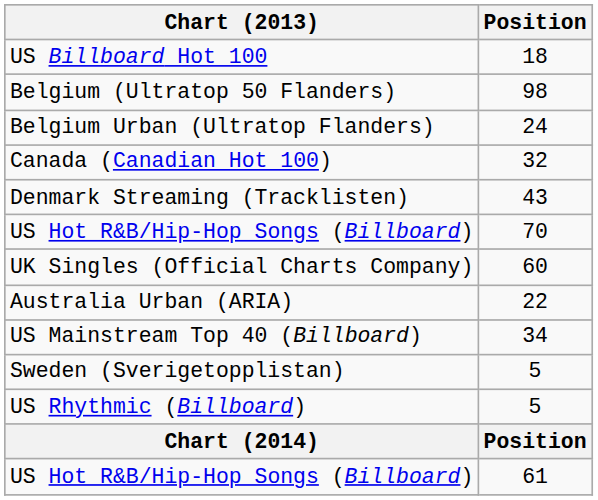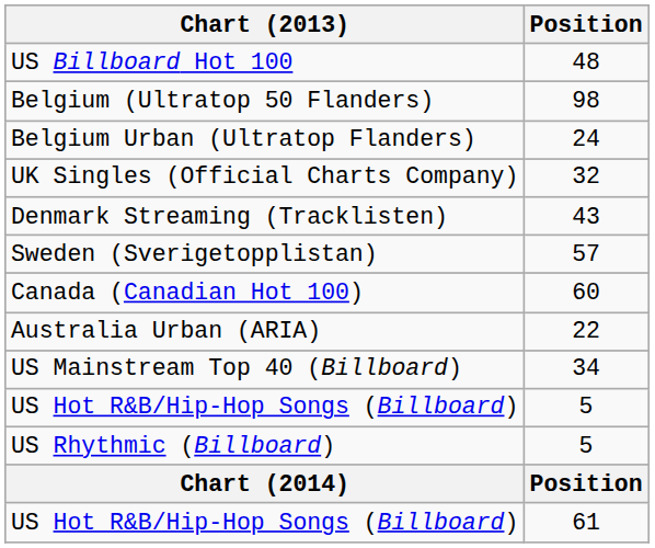row 2 | Position: 18 -> 48
row 5 | Chart (2013): Canada (Canadian Hot 100) -> UK Singles (Official Charts Company)
row 7 | Chart (2013): US Hot R&B/Hip-Hop Songs (Billboard) -> Sweden (Sverigetopplistan)
row 7 | Position: 70 -> 57
row 8 | Chart (2013): UK Singles (Official Charts Company) -> Canada (Canadian Hot 100)
row 11 | Chart (2013): Sweden (Sverigetopplistan) -> US Hot R&B/Hip-Hop Songs (Billboard)
